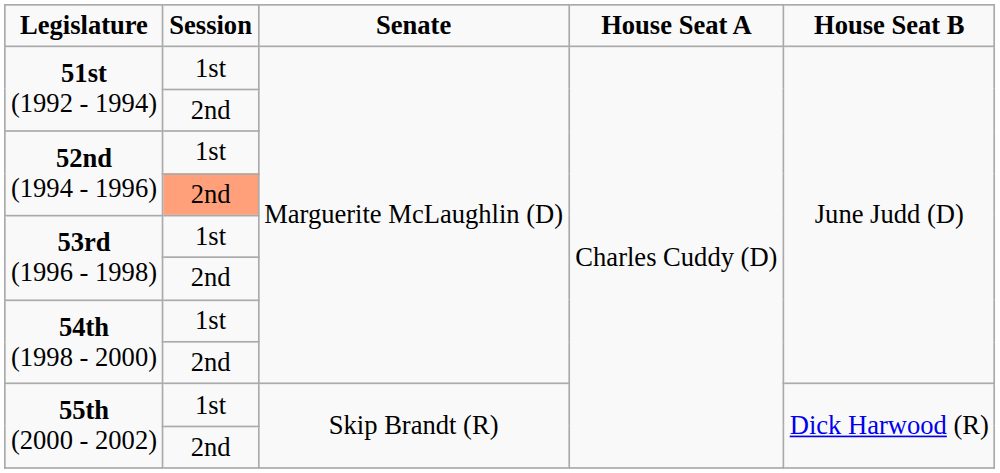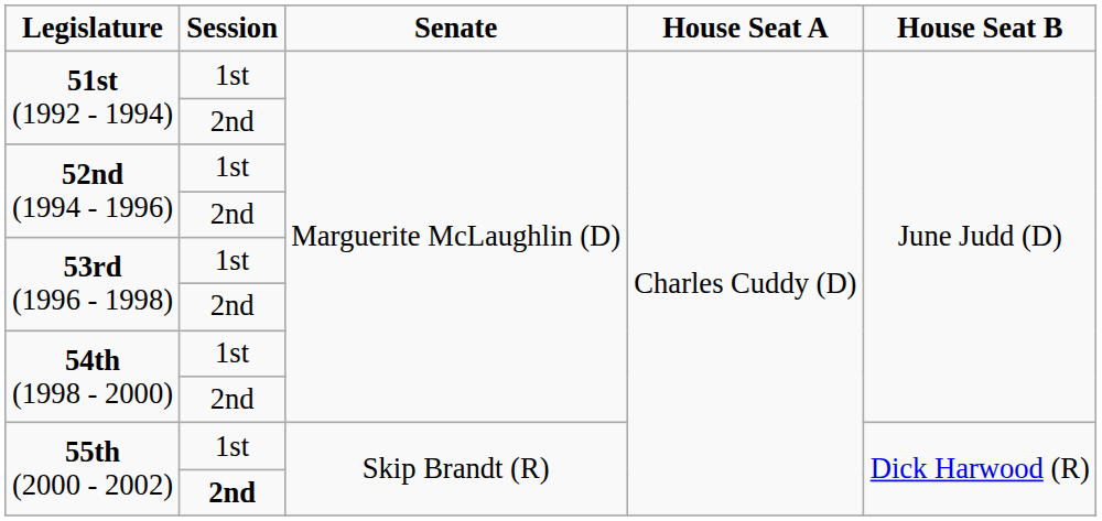52nd (1994 - 1996) / 2nd | Session: lightsalmon background -> no background
55th (2000 - 2002) / 2nd | Session: normal -> bold
